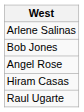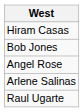row 2 | column 1: Arlene Salinas -> Hiram Casas
row 5 | column 1: Hiram Casas -> Arlene Salinas
